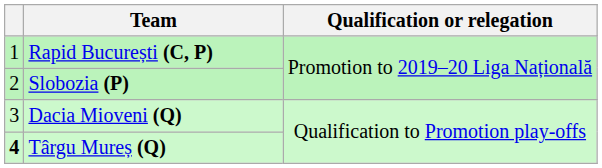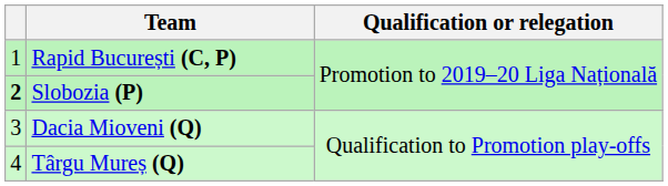Slobozia (P) | column 1: normal -> bold
Târgu Mureș (Q) | column 1: bold -> normal
